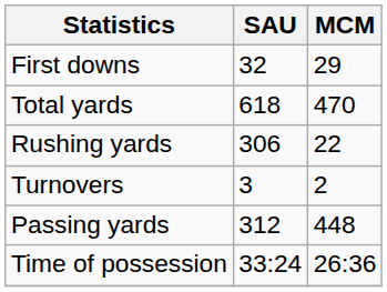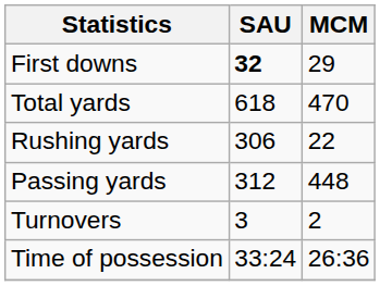First downs | SAU: normal -> bold
rows swapped: Passing yards <-> Turnovers
